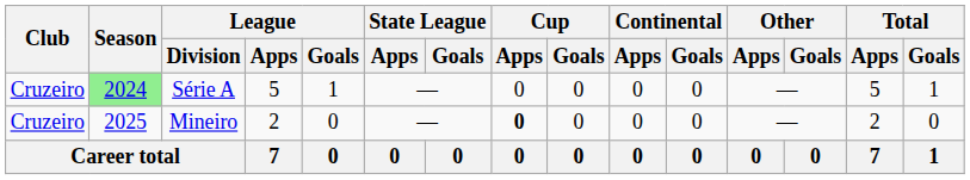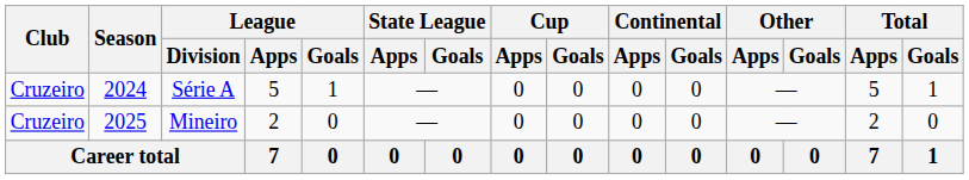Série A | Season: lightgreen background -> no background
Mineiro | Cup / Apps: bold -> normal
